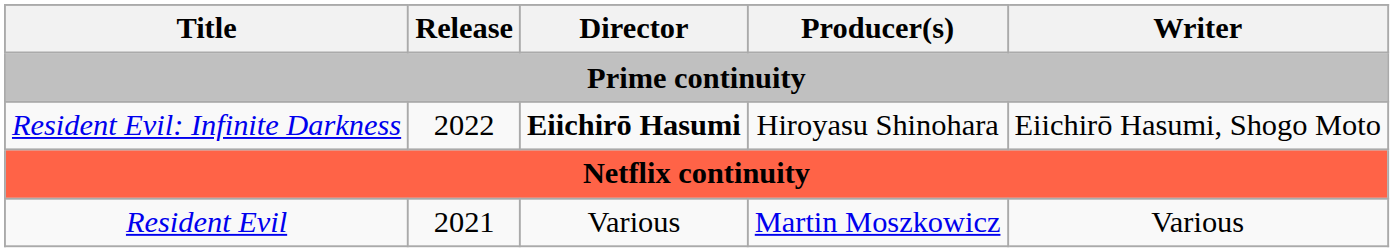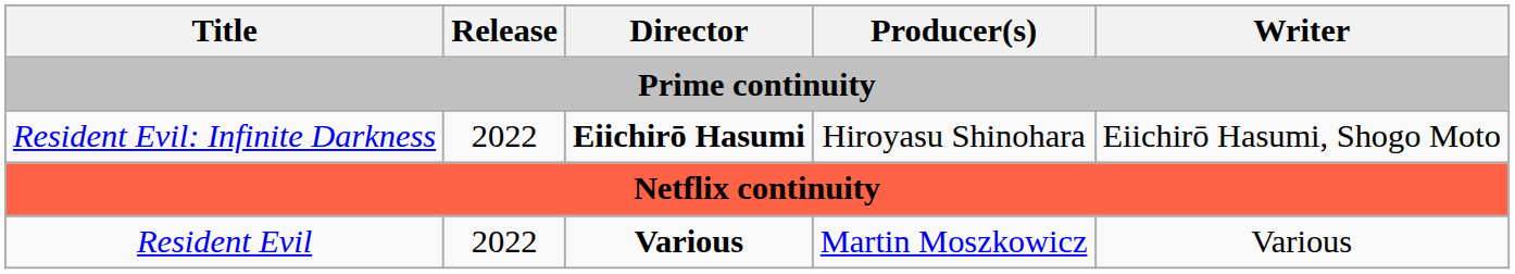Resident Evil | Release: 2021 -> 2022
Resident Evil | Director: normal -> bold
